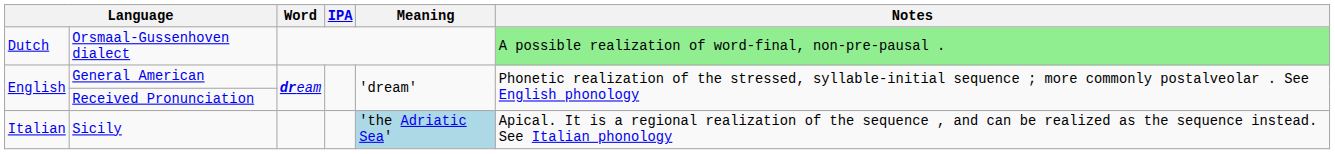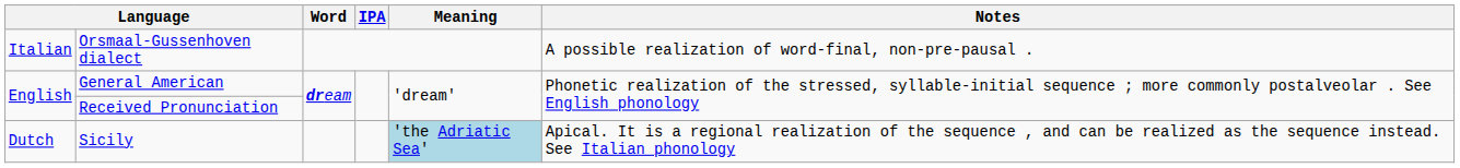Orsmaal-Gussenhoven dialect | column 1: Dutch -> Italian
Orsmaal-Gussenhoven dialect | Notes: lightgreen background -> no background
Sicily | column 1: Italian -> Dutch
